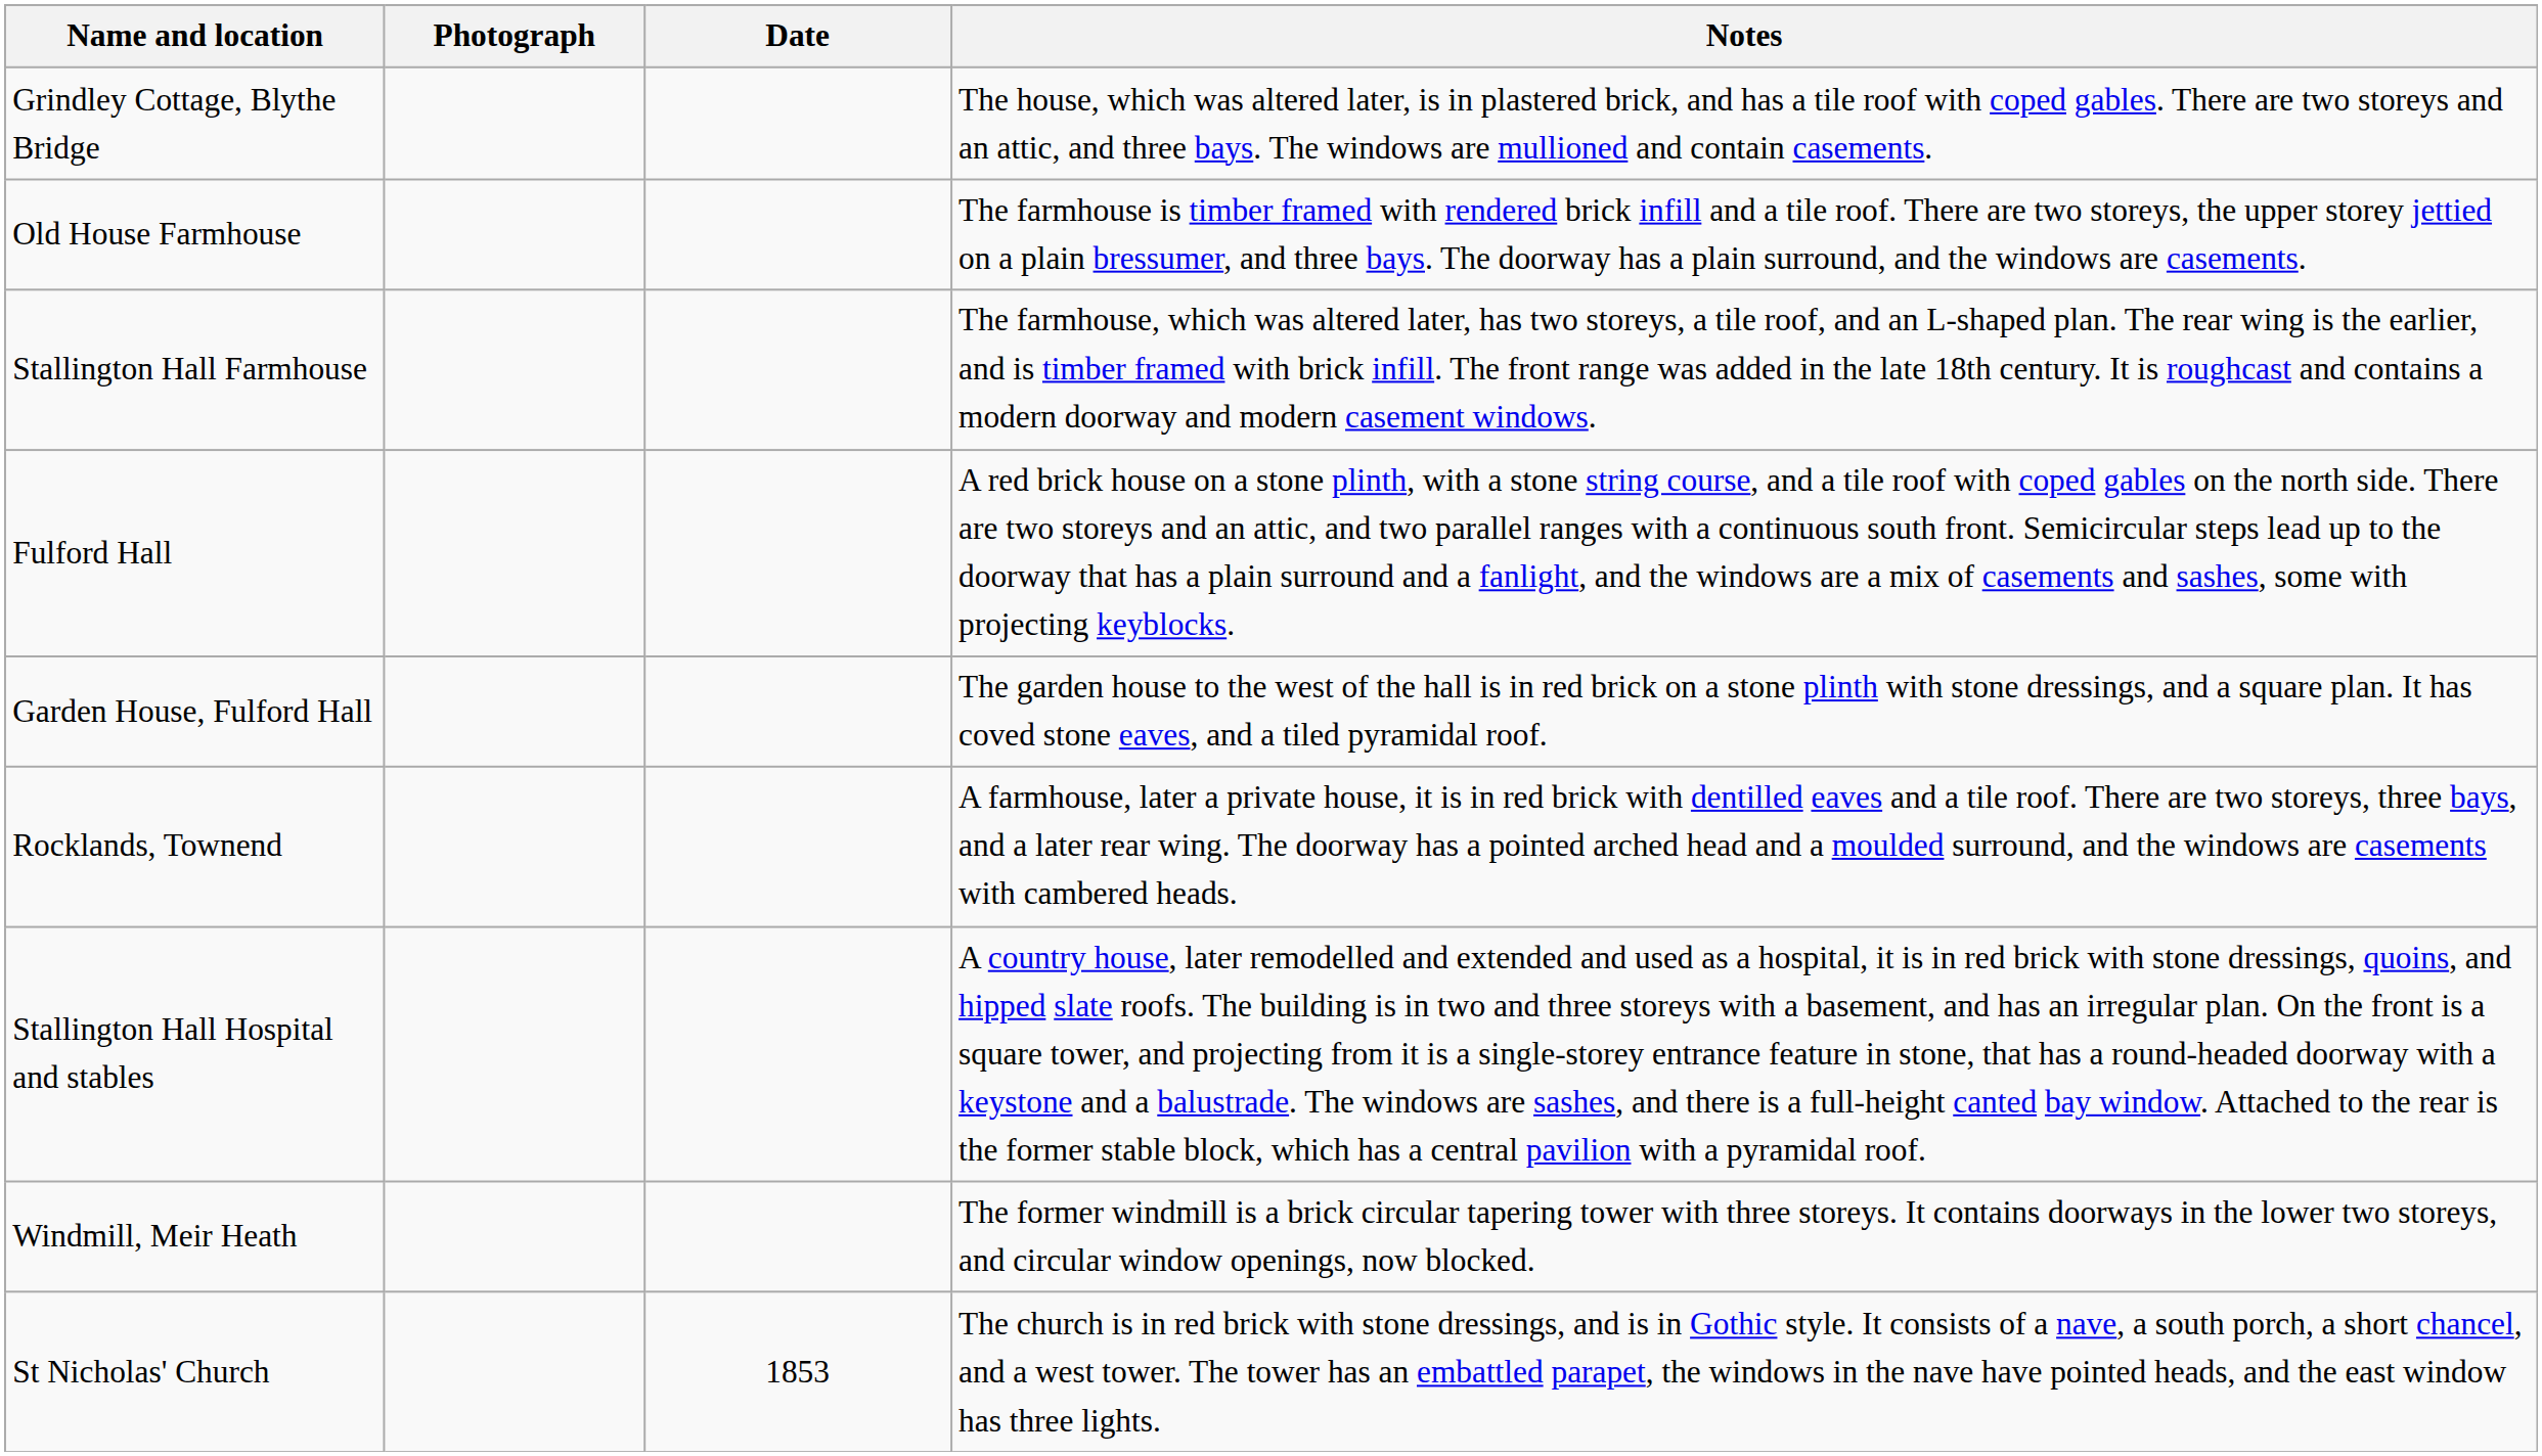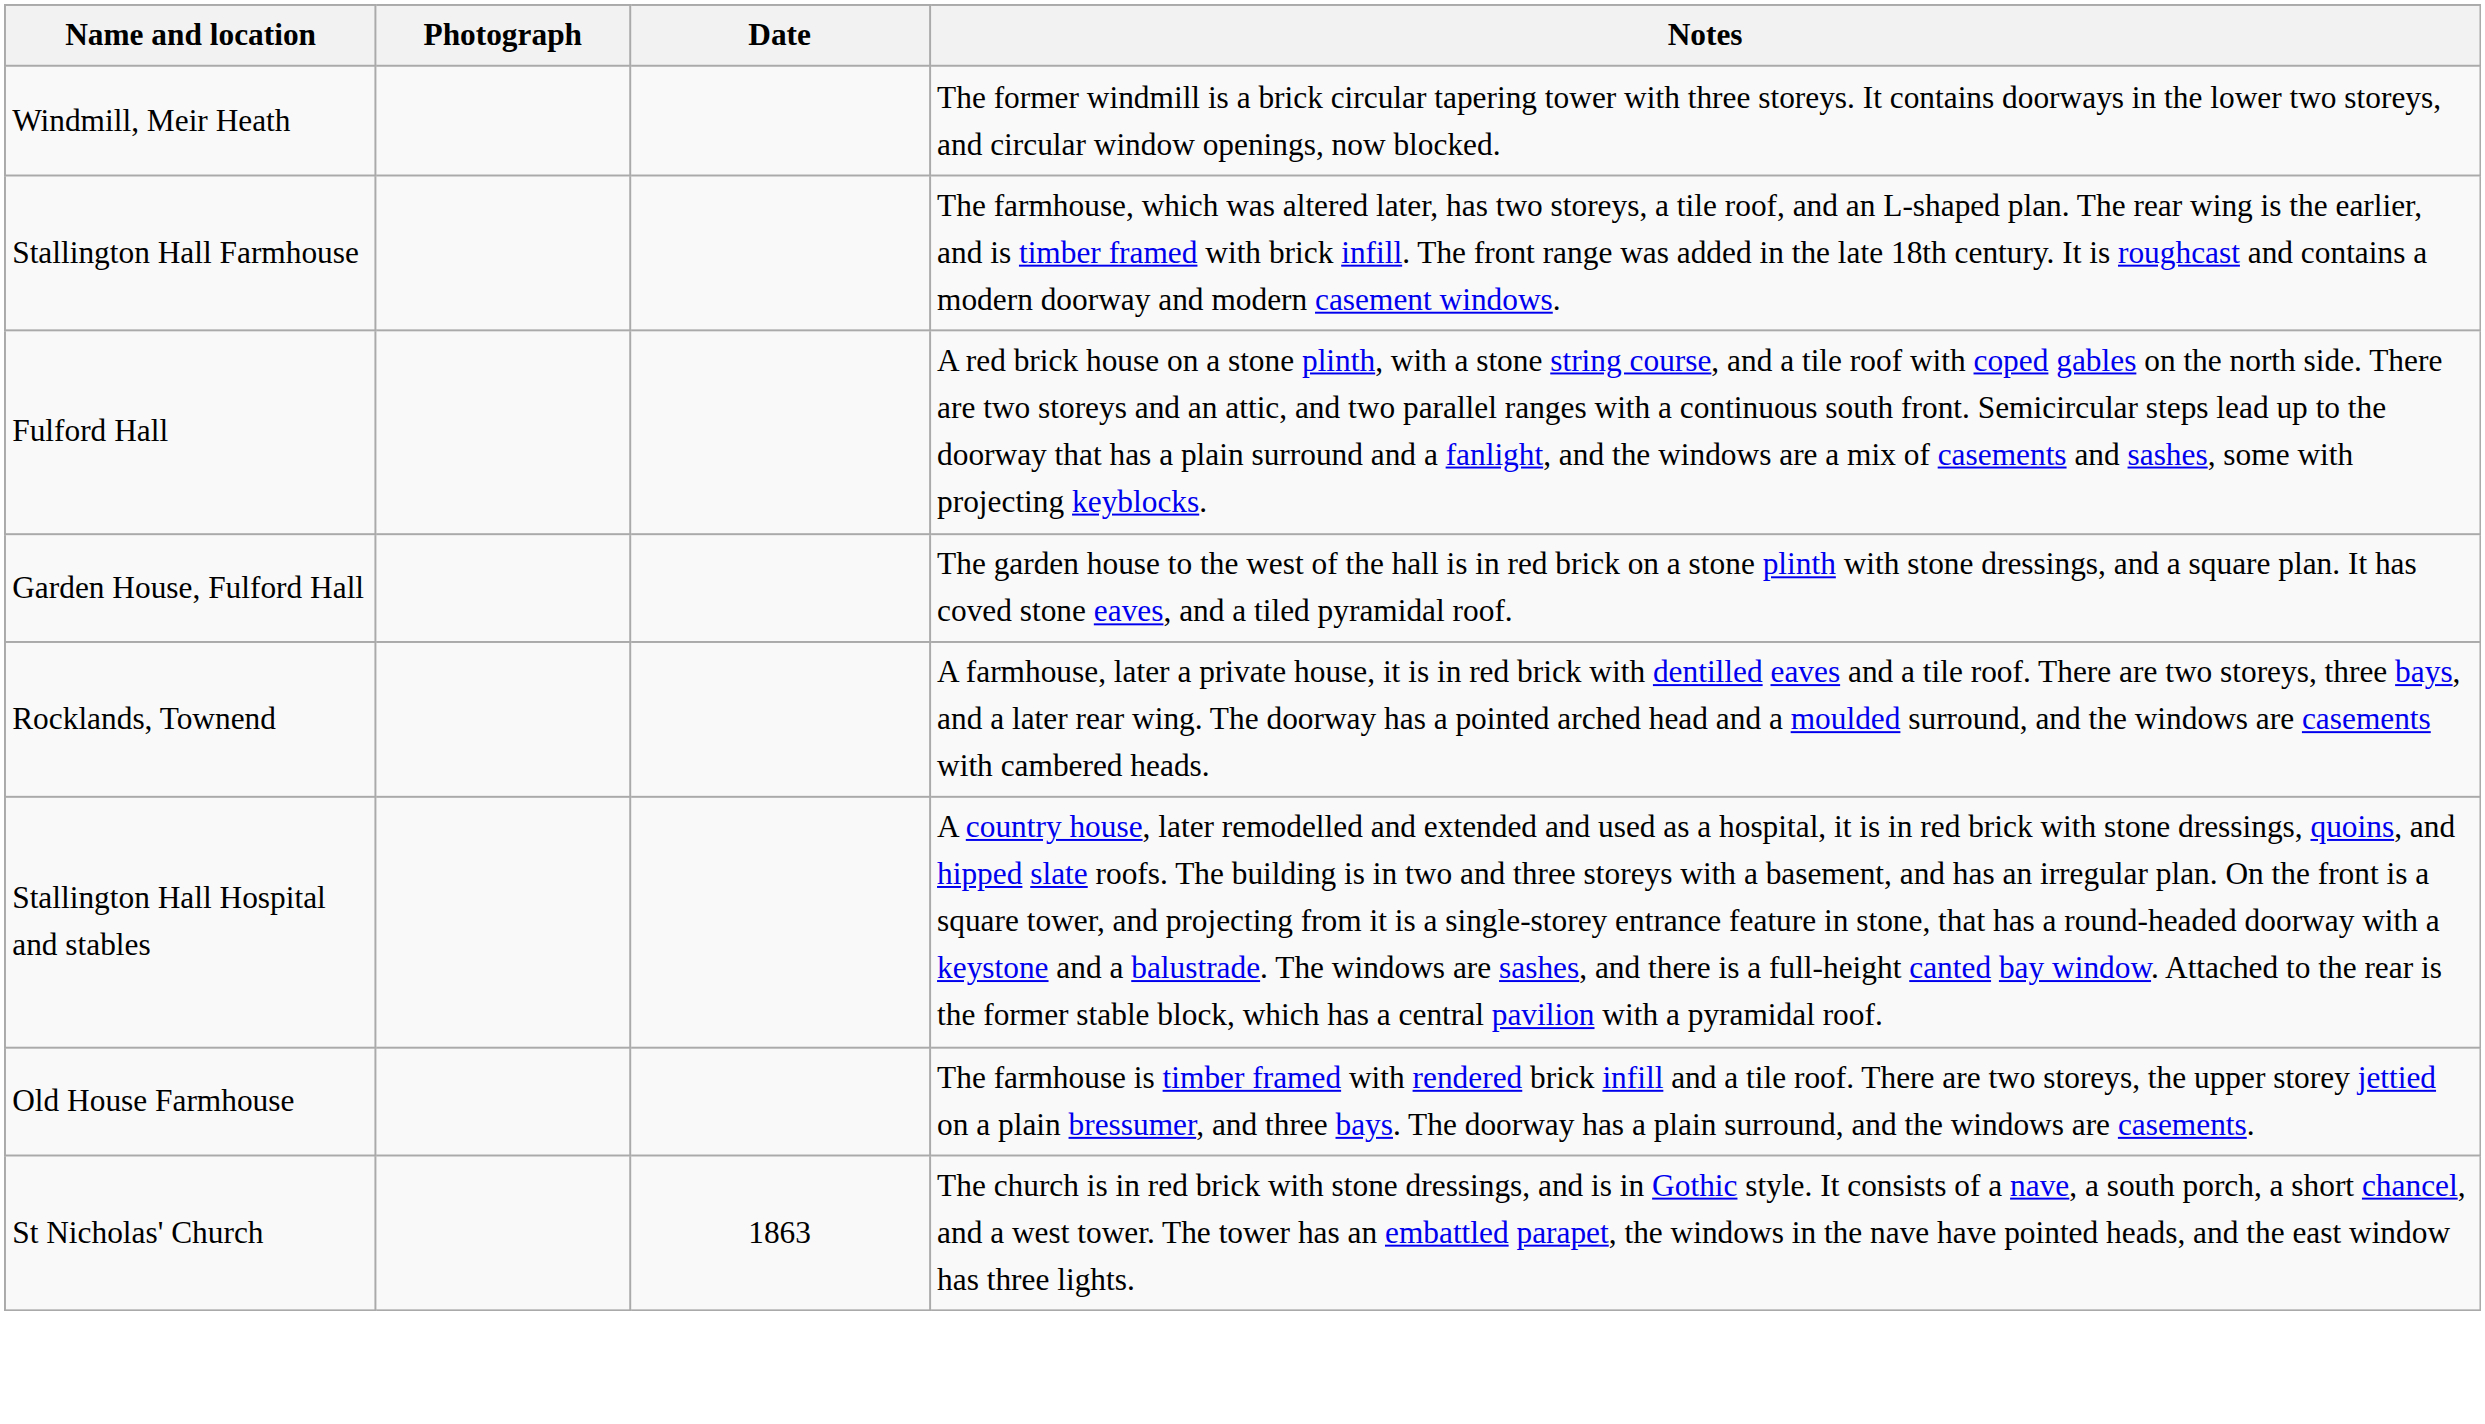- row: Grindley Cottage, Blythe Bridge | The house, which was altered later, is in plastered brick, and has a tile roof with coped gables. There are two storeys and an attic, and three bays. The windows are mullioned and contain casements.
rows swapped: Old House Farmhouse <-> Windmill, Meir Heath
St Nicholas' Church | Date: 1853 -> 1863
